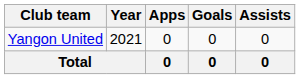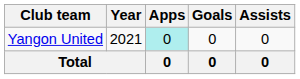Yangon United | Apps: no background -> paleturquoise background
